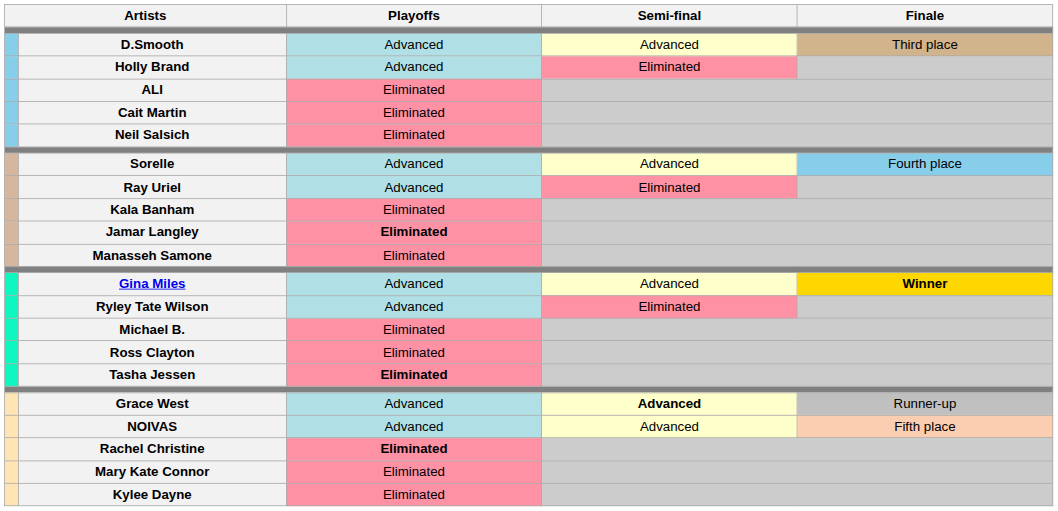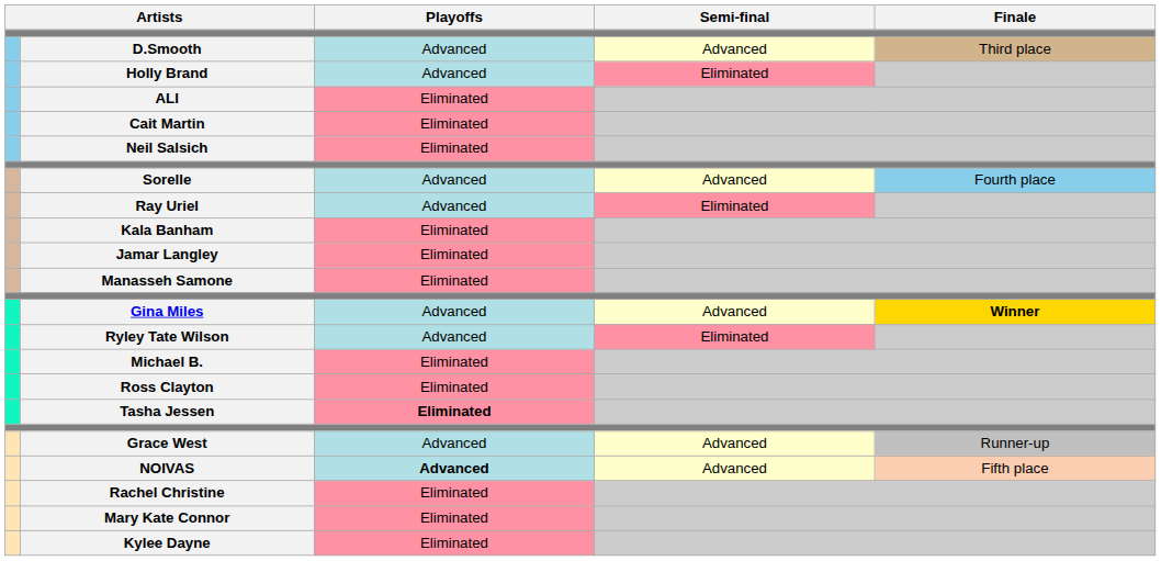Jamar Langley | Playoffs: bold -> normal
Grace West | Semi-final: bold -> normal
NOIVAS | Playoffs: normal -> bold
Rachel Christine | Playoffs: bold -> normal
